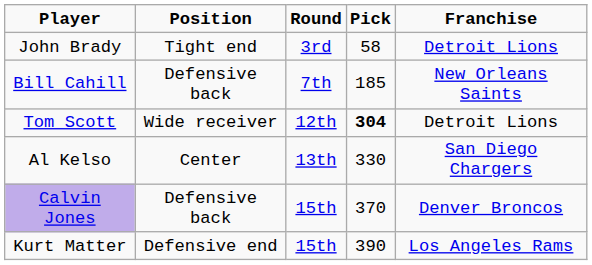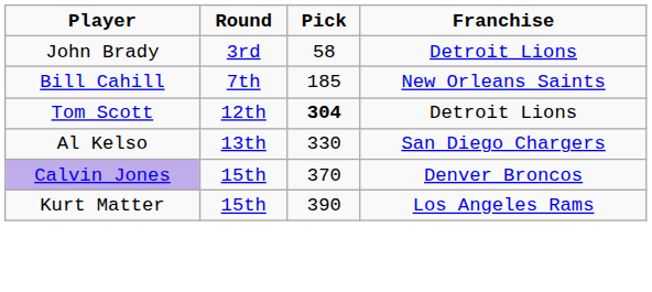- column: Position | Tight end | Defensive back | Wide receiver | Center | Defensive back | Defensive end
